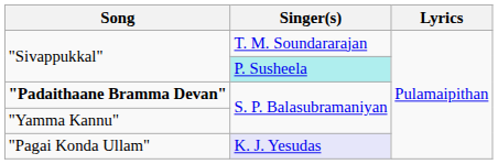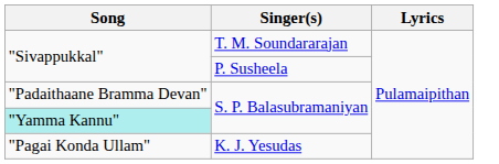"Sivappukkal" / P. Susheela | Singer(s): paleturquoise background -> no background
"Padaithaane Bramma Devan" | Song: bold -> normal
"Yamma Kannu" | Song: no background -> paleturquoise background
"Pagai Konda Ullam" | Singer(s): lavender background -> no background
